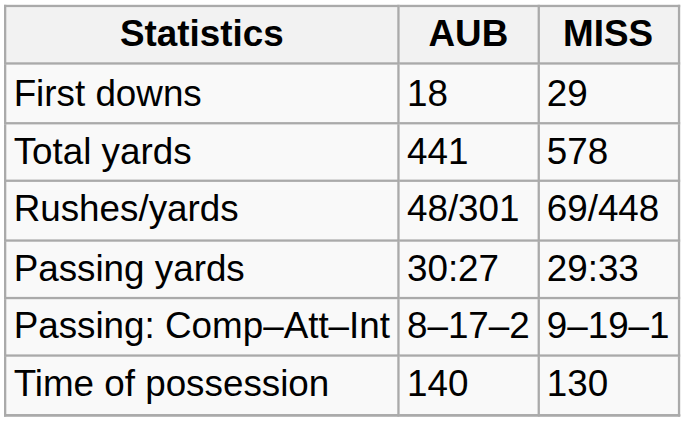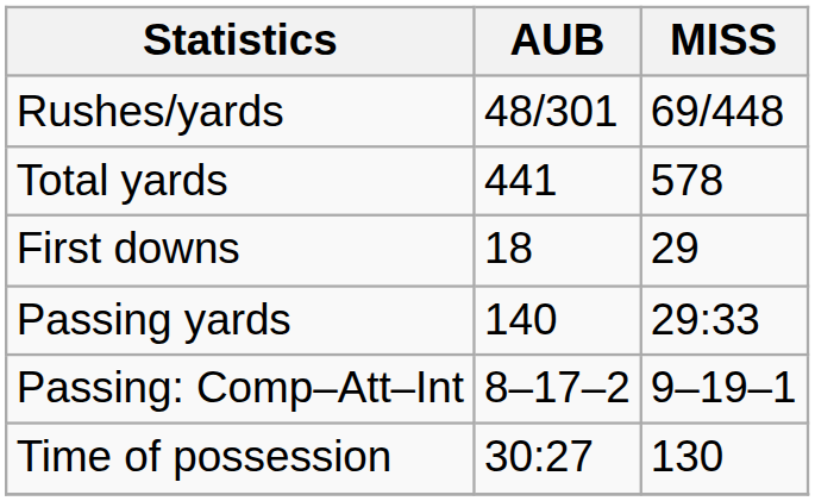rows swapped: First downs <-> Rushes/yards
Passing yards | AUB: 30:27 -> 140
Time of possession | AUB: 140 -> 30:27
